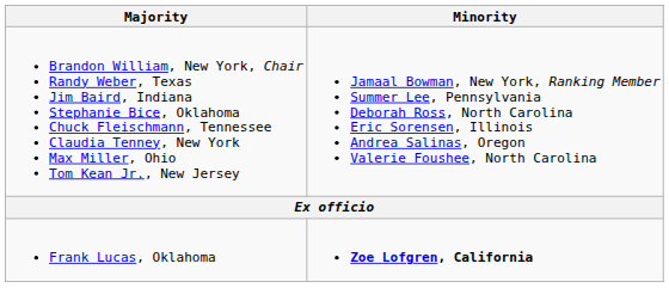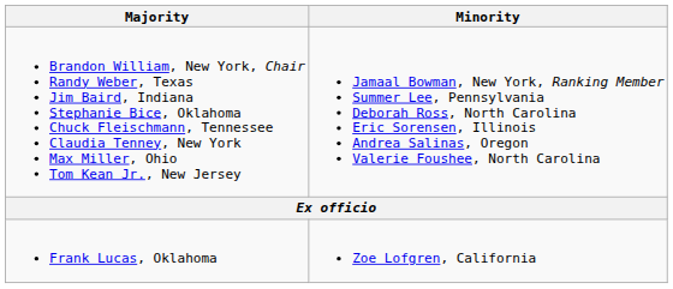Frank Lucas, Oklahoma | Minority: bold -> normal
